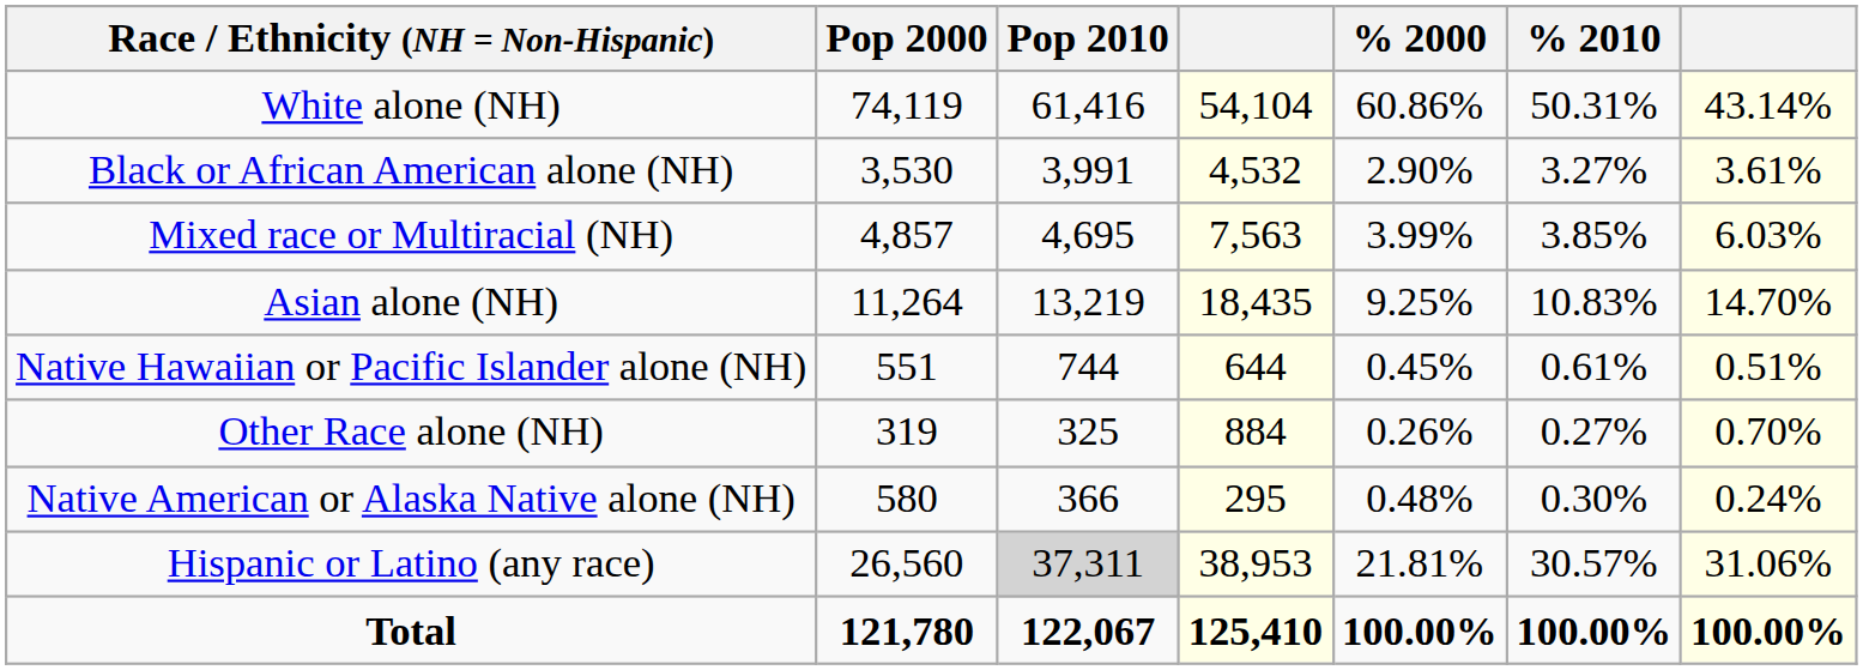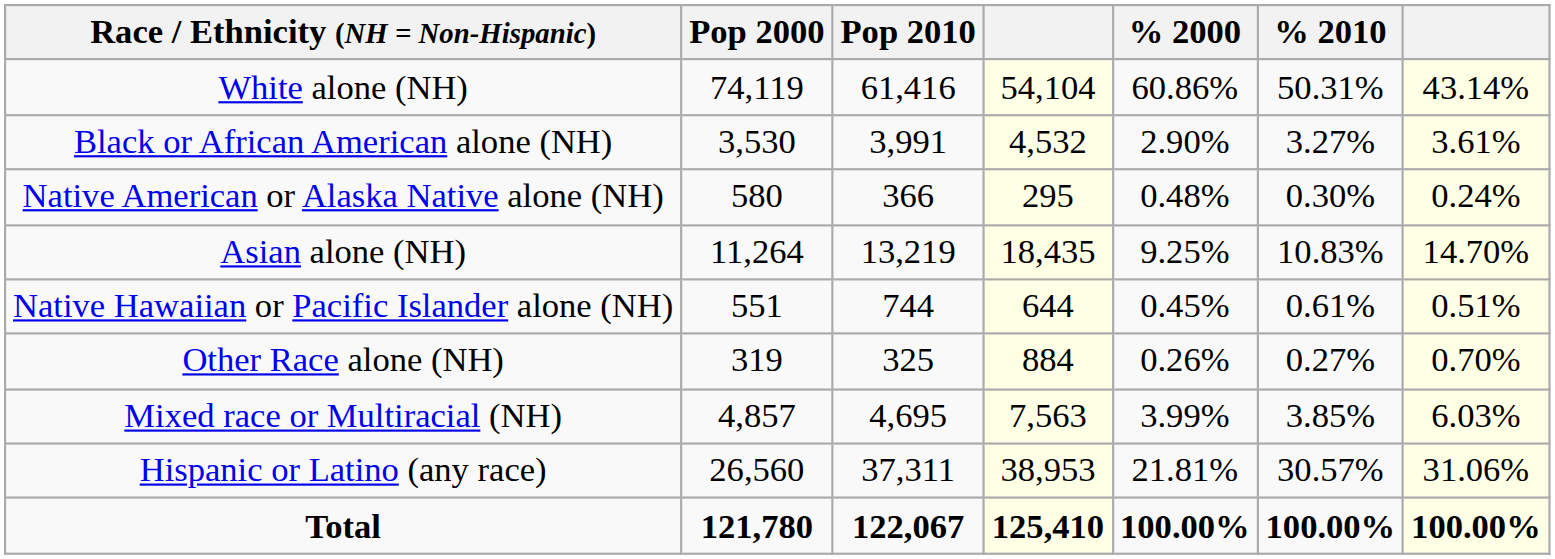rows swapped: Native American or Alaska Native alone (NH) <-> Mixed race or Multiracial (NH)
Hispanic or Latino (any race) | Pop 2010: lightgrey background -> no background
